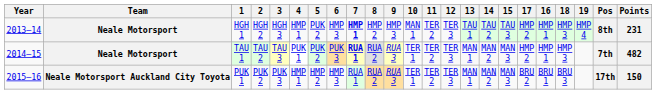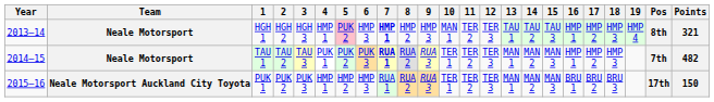columns swapped: 16 <-> 17
HGH 1 | 5: no background -> pink background
HGH 1 | Points: 231 -> 321
